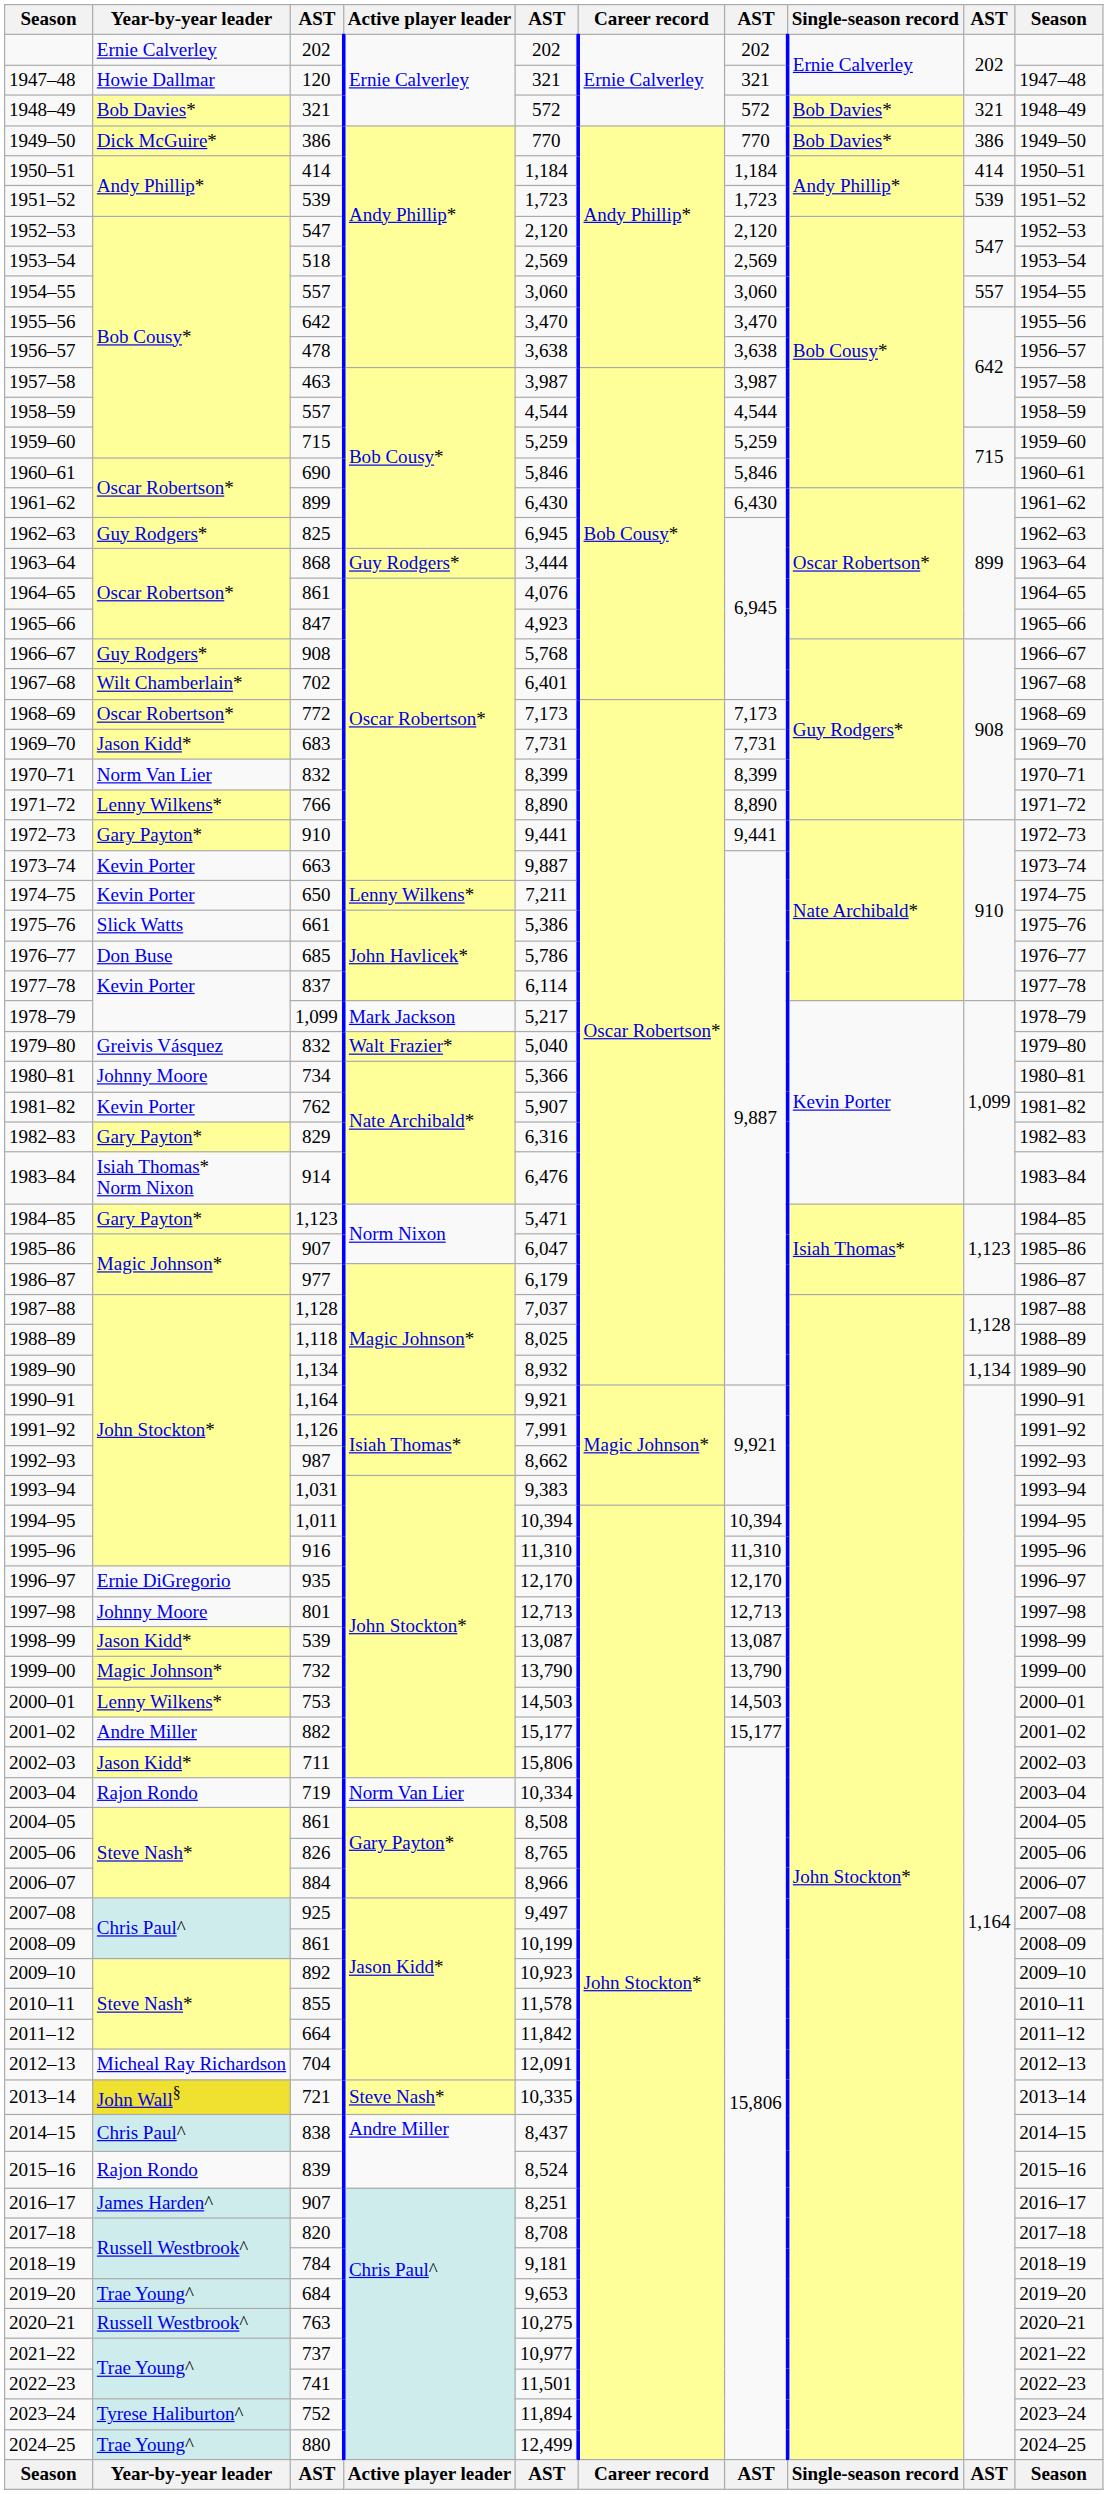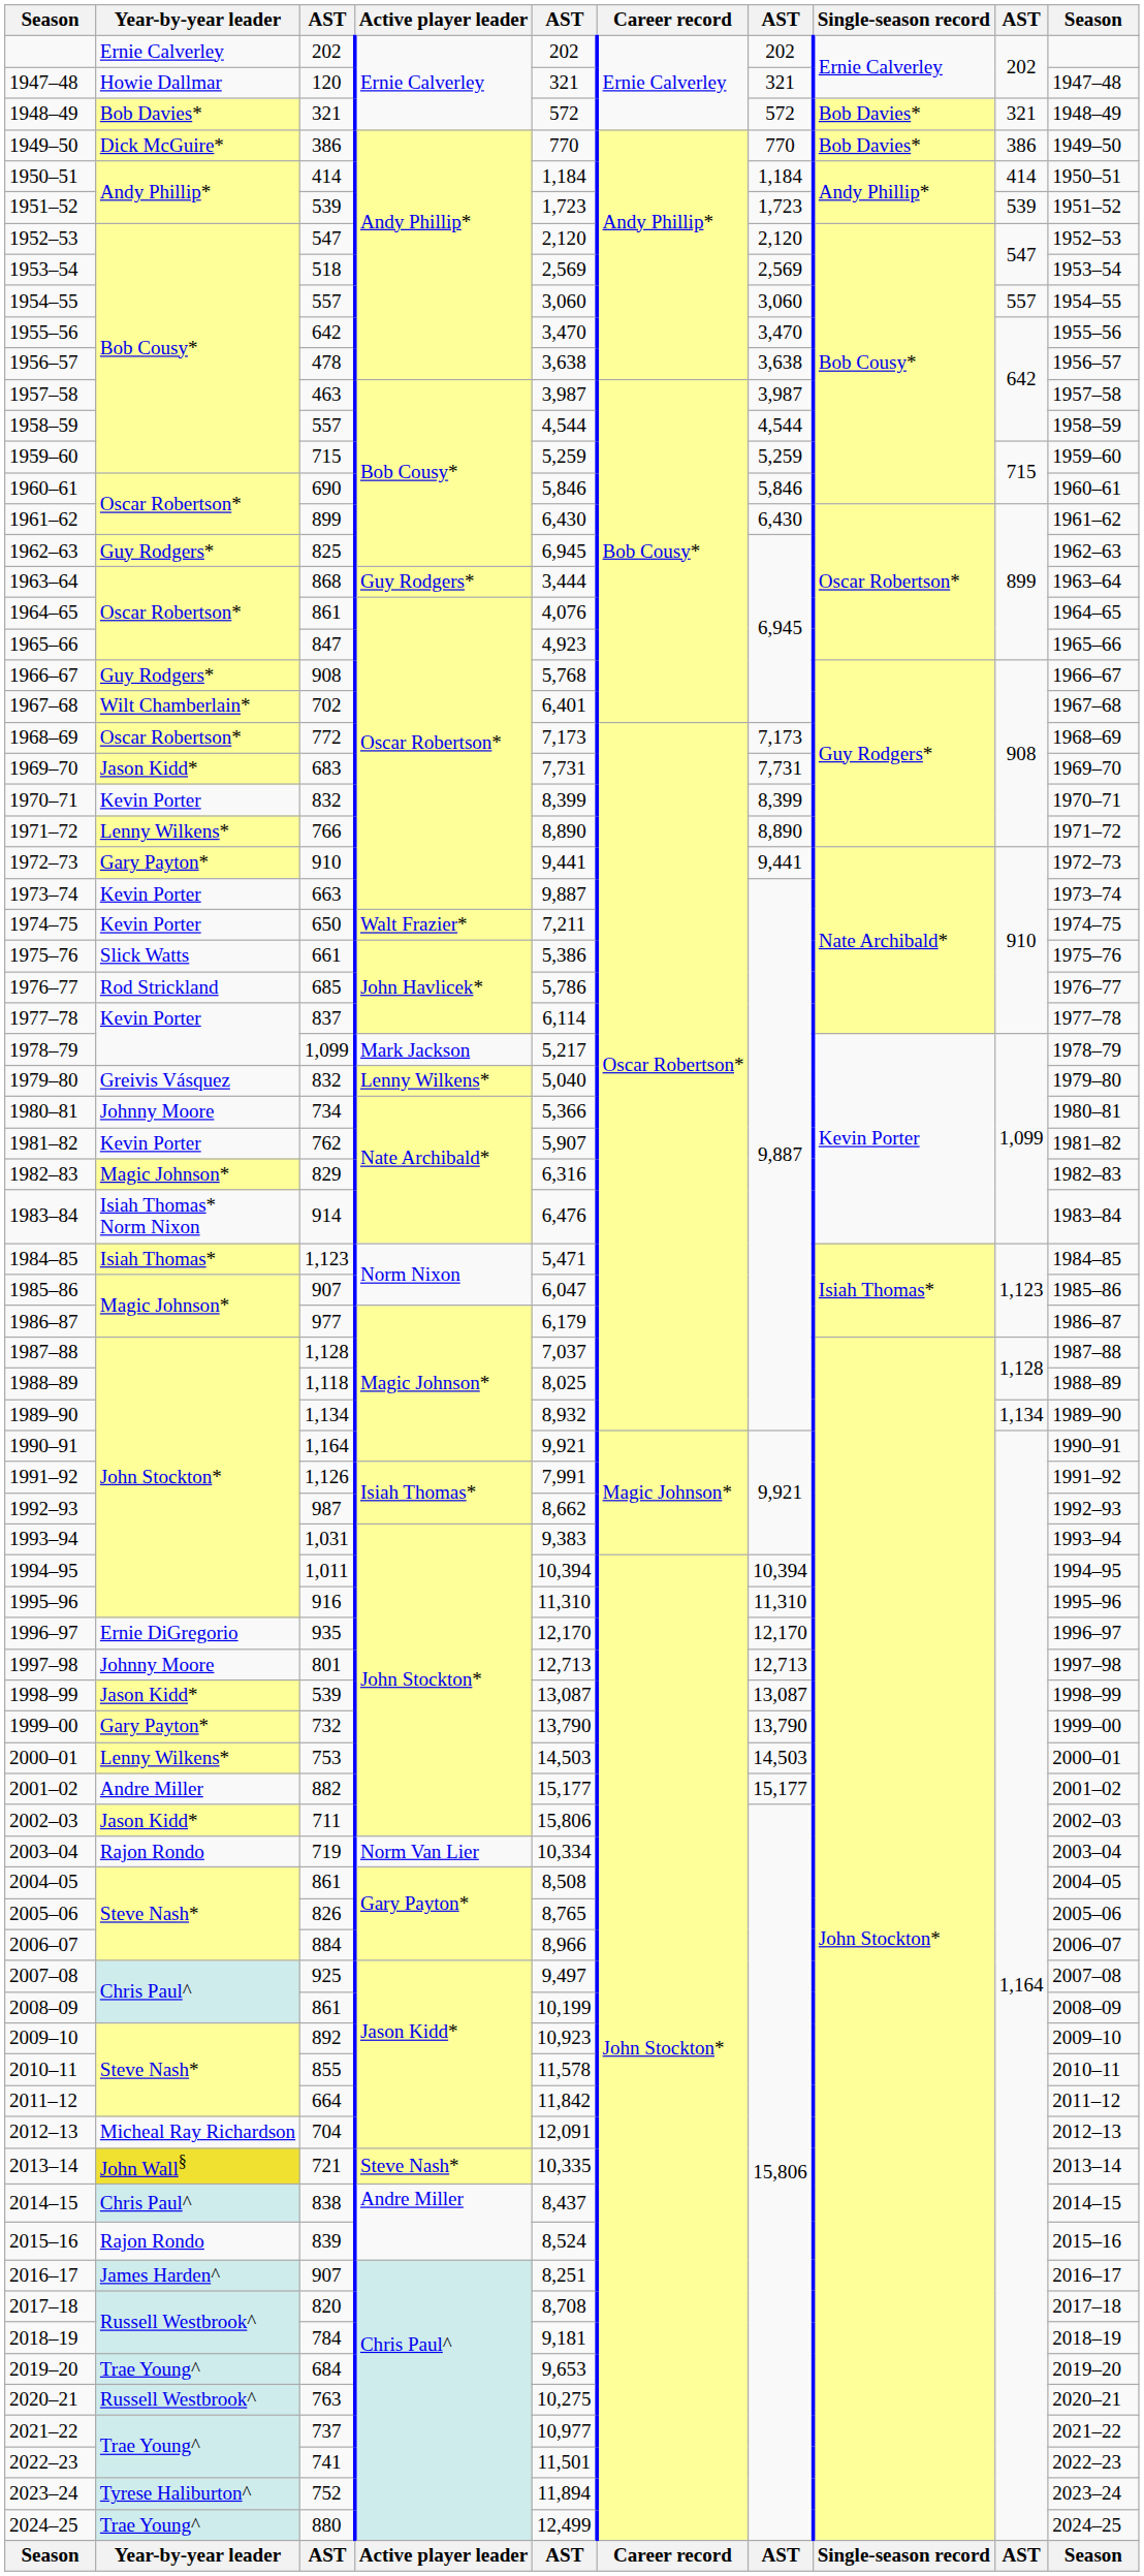row 26 | Year-by-year leader: Norm Van Lier -> Kevin Porter
row 30 | Active player leader: Lenny Wilkens* -> Walt Frazier*
row 32 | Year-by-year leader: Don Buse -> Rod Strickland
row 35 | Active player leader: Walt Frazier* -> Lenny Wilkens*
row 38 | Year-by-year leader: Gary Payton* -> Magic Johnson*
row 40 | Year-by-year leader: Gary Payton* -> Isiah Thomas*
row 55 | Year-by-year leader: Magic Johnson* -> Gary Payton*
